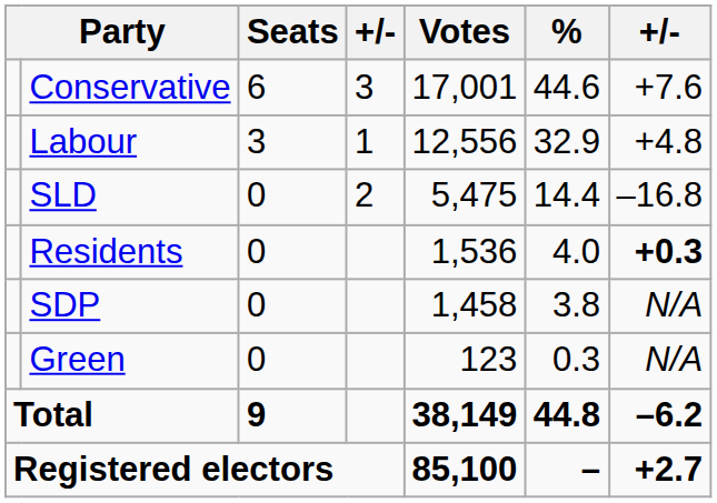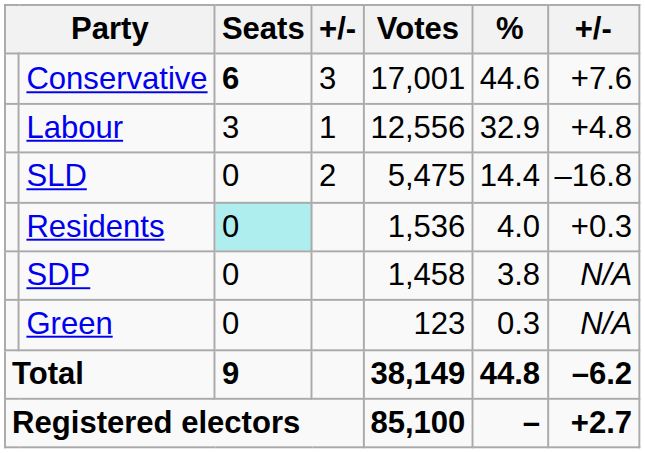Conservative | Seats: normal -> bold
Residents | Seats: no background -> paleturquoise background
Residents | column 7: bold -> normal
